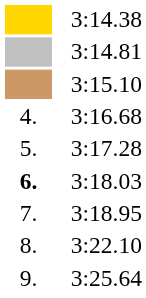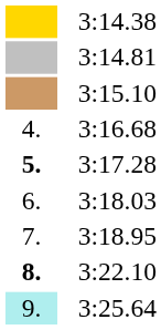3:17.28 | column 1: normal -> bold
3:18.03 | column 1: bold -> normal
3:22.10 | column 1: normal -> bold
3:25.64 | column 1: no background -> paleturquoise background
